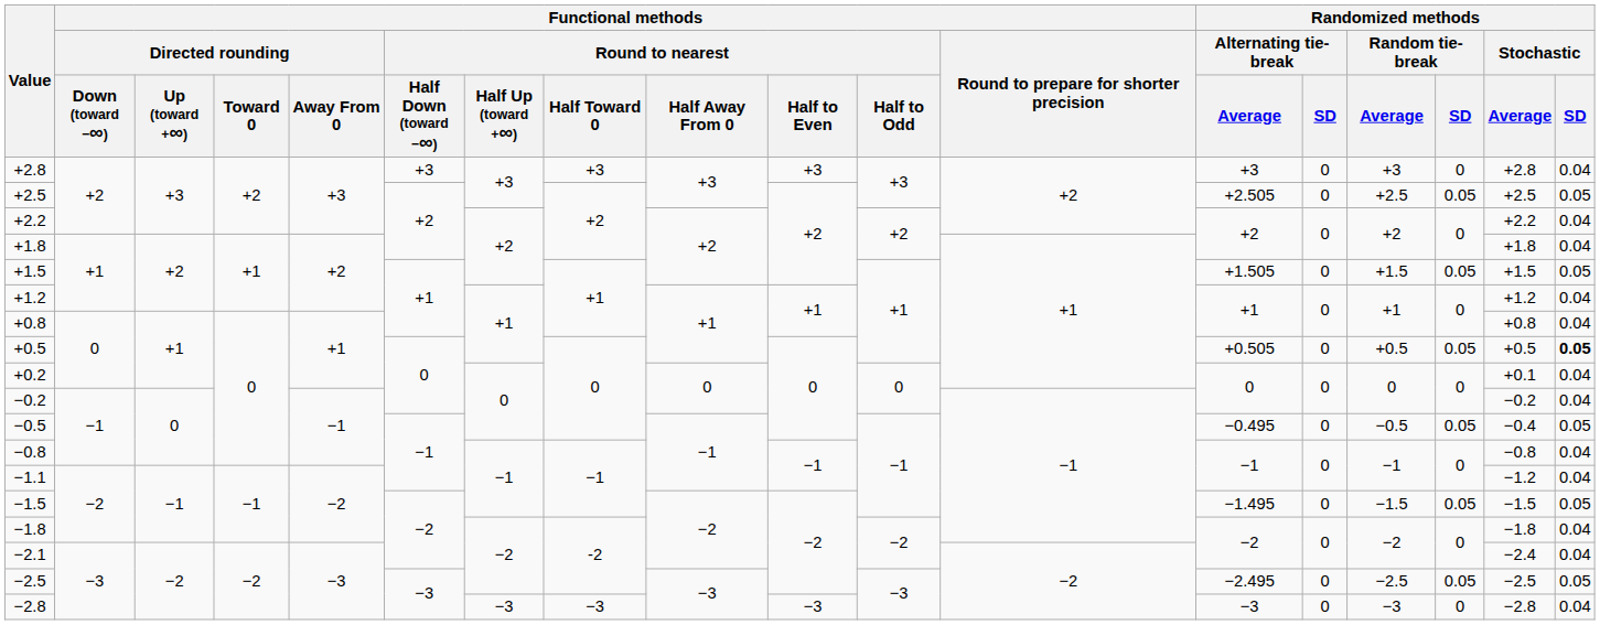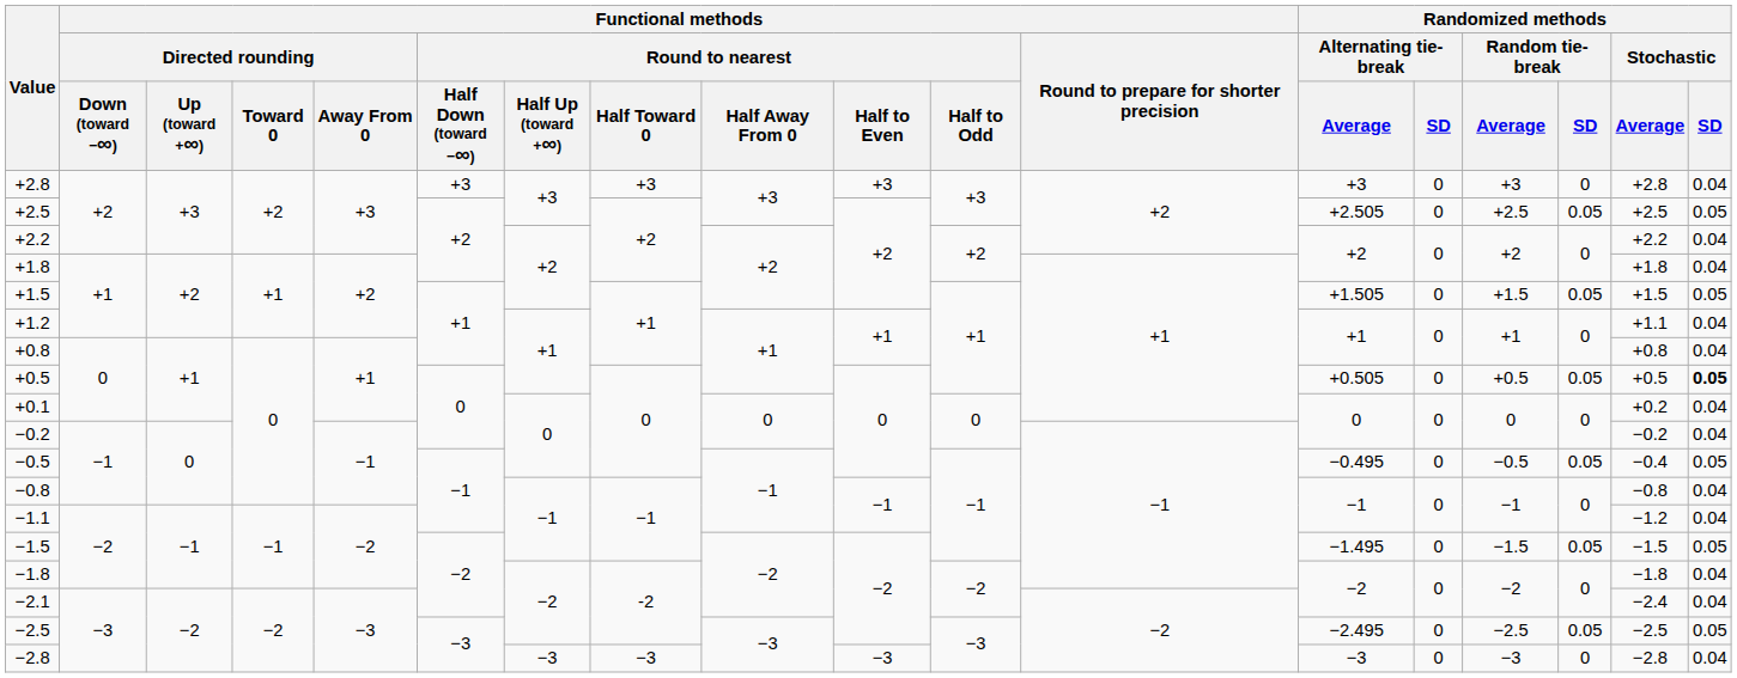row 9 | Randomized methods / Stochastic / Average: +1.2 -> +1.1
row 12 | Value: +0.2 -> +0.1
row 12 | Randomized methods / Stochastic / Average: +0.1 -> +0.2
